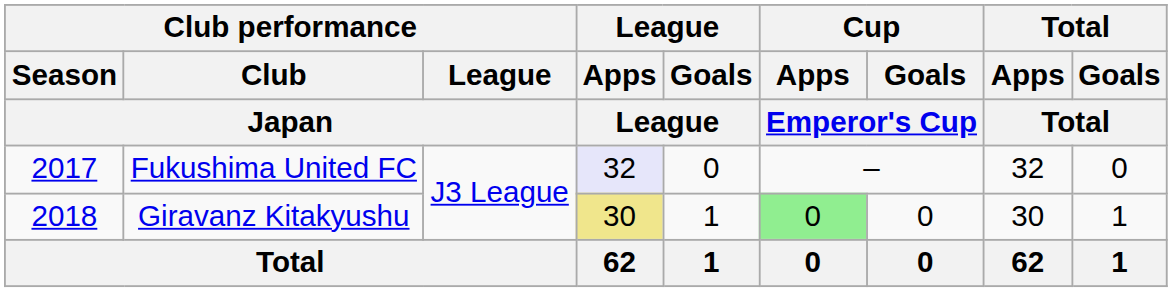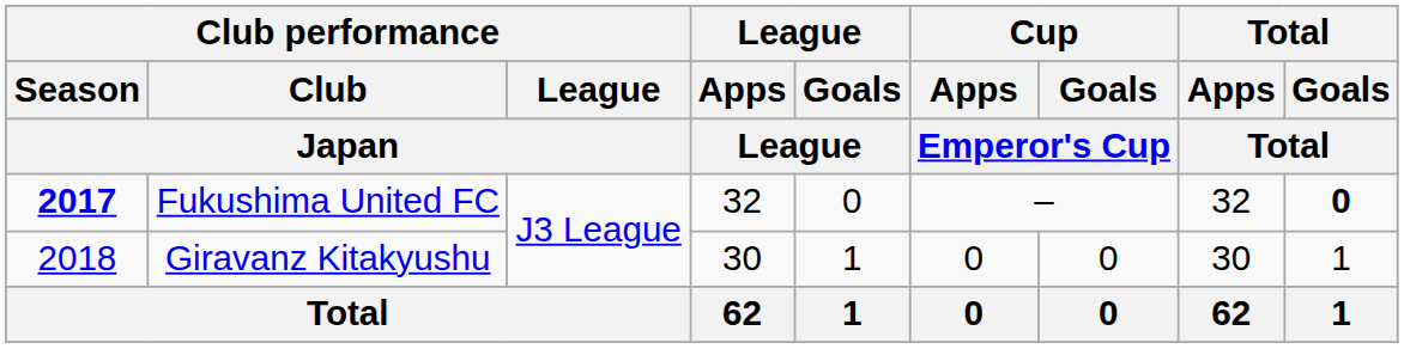Fukushima United FC | Club performance / Season / Japan: normal -> bold
Fukushima United FC | League / Apps / League: lavender background -> no background
Fukushima United FC | Total / Goals / Total: normal -> bold
Giravanz Kitakyushu | League / Apps / League: khaki background -> no background
Giravanz Kitakyushu | Cup / Apps / Emperor's Cup: lightgreen background -> no background
